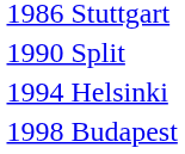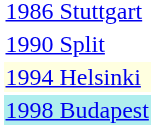1994 Helsinki | column 1: no background -> lightyellow background
1998 Budapest | column 1: no background -> paleturquoise background
